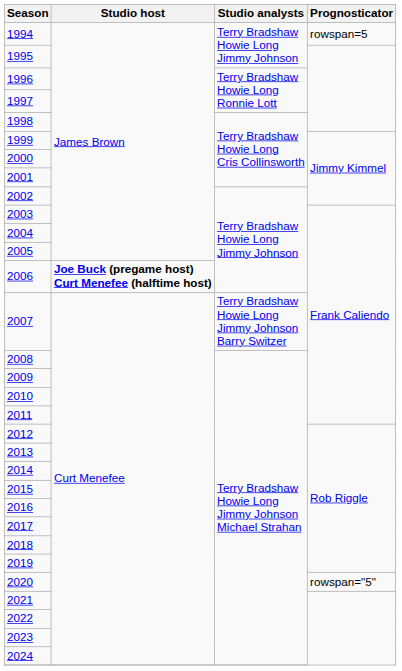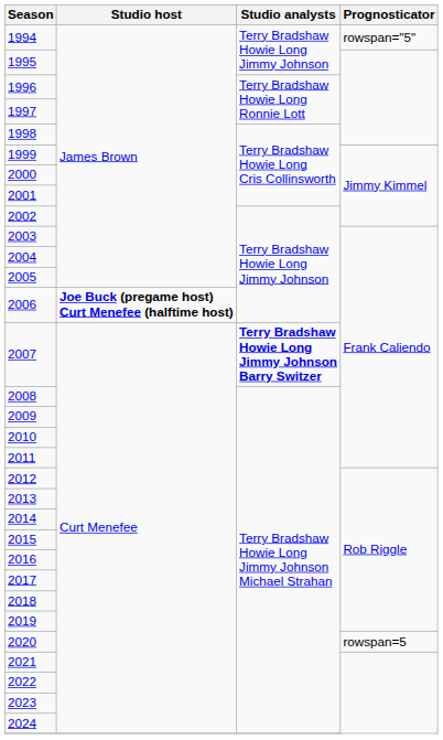1994 | Prognosticator: rowspan=5 -> rowspan="5"
2007 | Studio analysts: normal -> bold
2020 | Prognosticator: rowspan="5" -> rowspan=5
